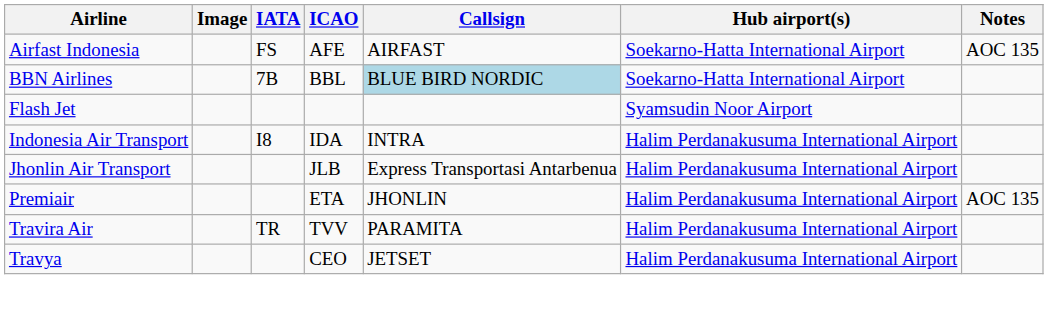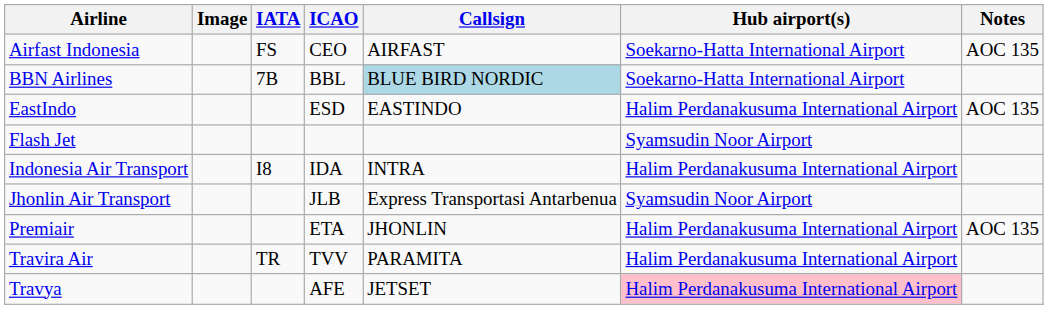Airfast Indonesia | ICAO: AFE -> CEO
+ row: EastIndo | ESD | EASTINDO | Halim Perdanakusuma International Airport | AOC 135
Jhonlin Air Transport | Hub airport(s): Halim Perdanakusuma International Airport -> Syamsudin Noor Airport
Travya | ICAO: CEO -> AFE
Travya | Hub airport(s): no background -> pink background
